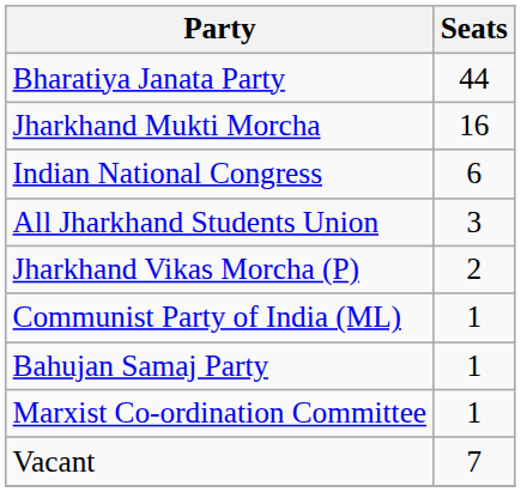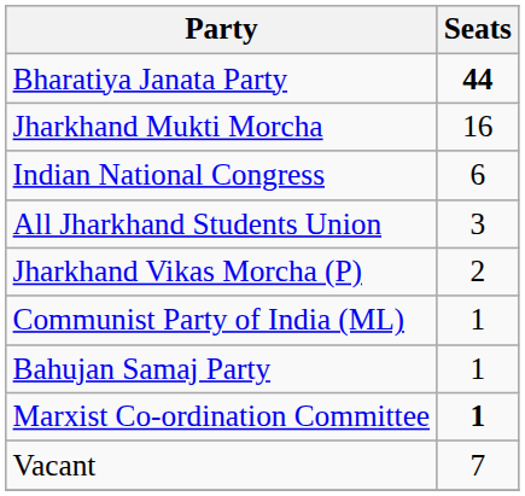Bharatiya Janata Party | Seats: normal -> bold
Marxist Co-ordination Committee | Seats: normal -> bold
